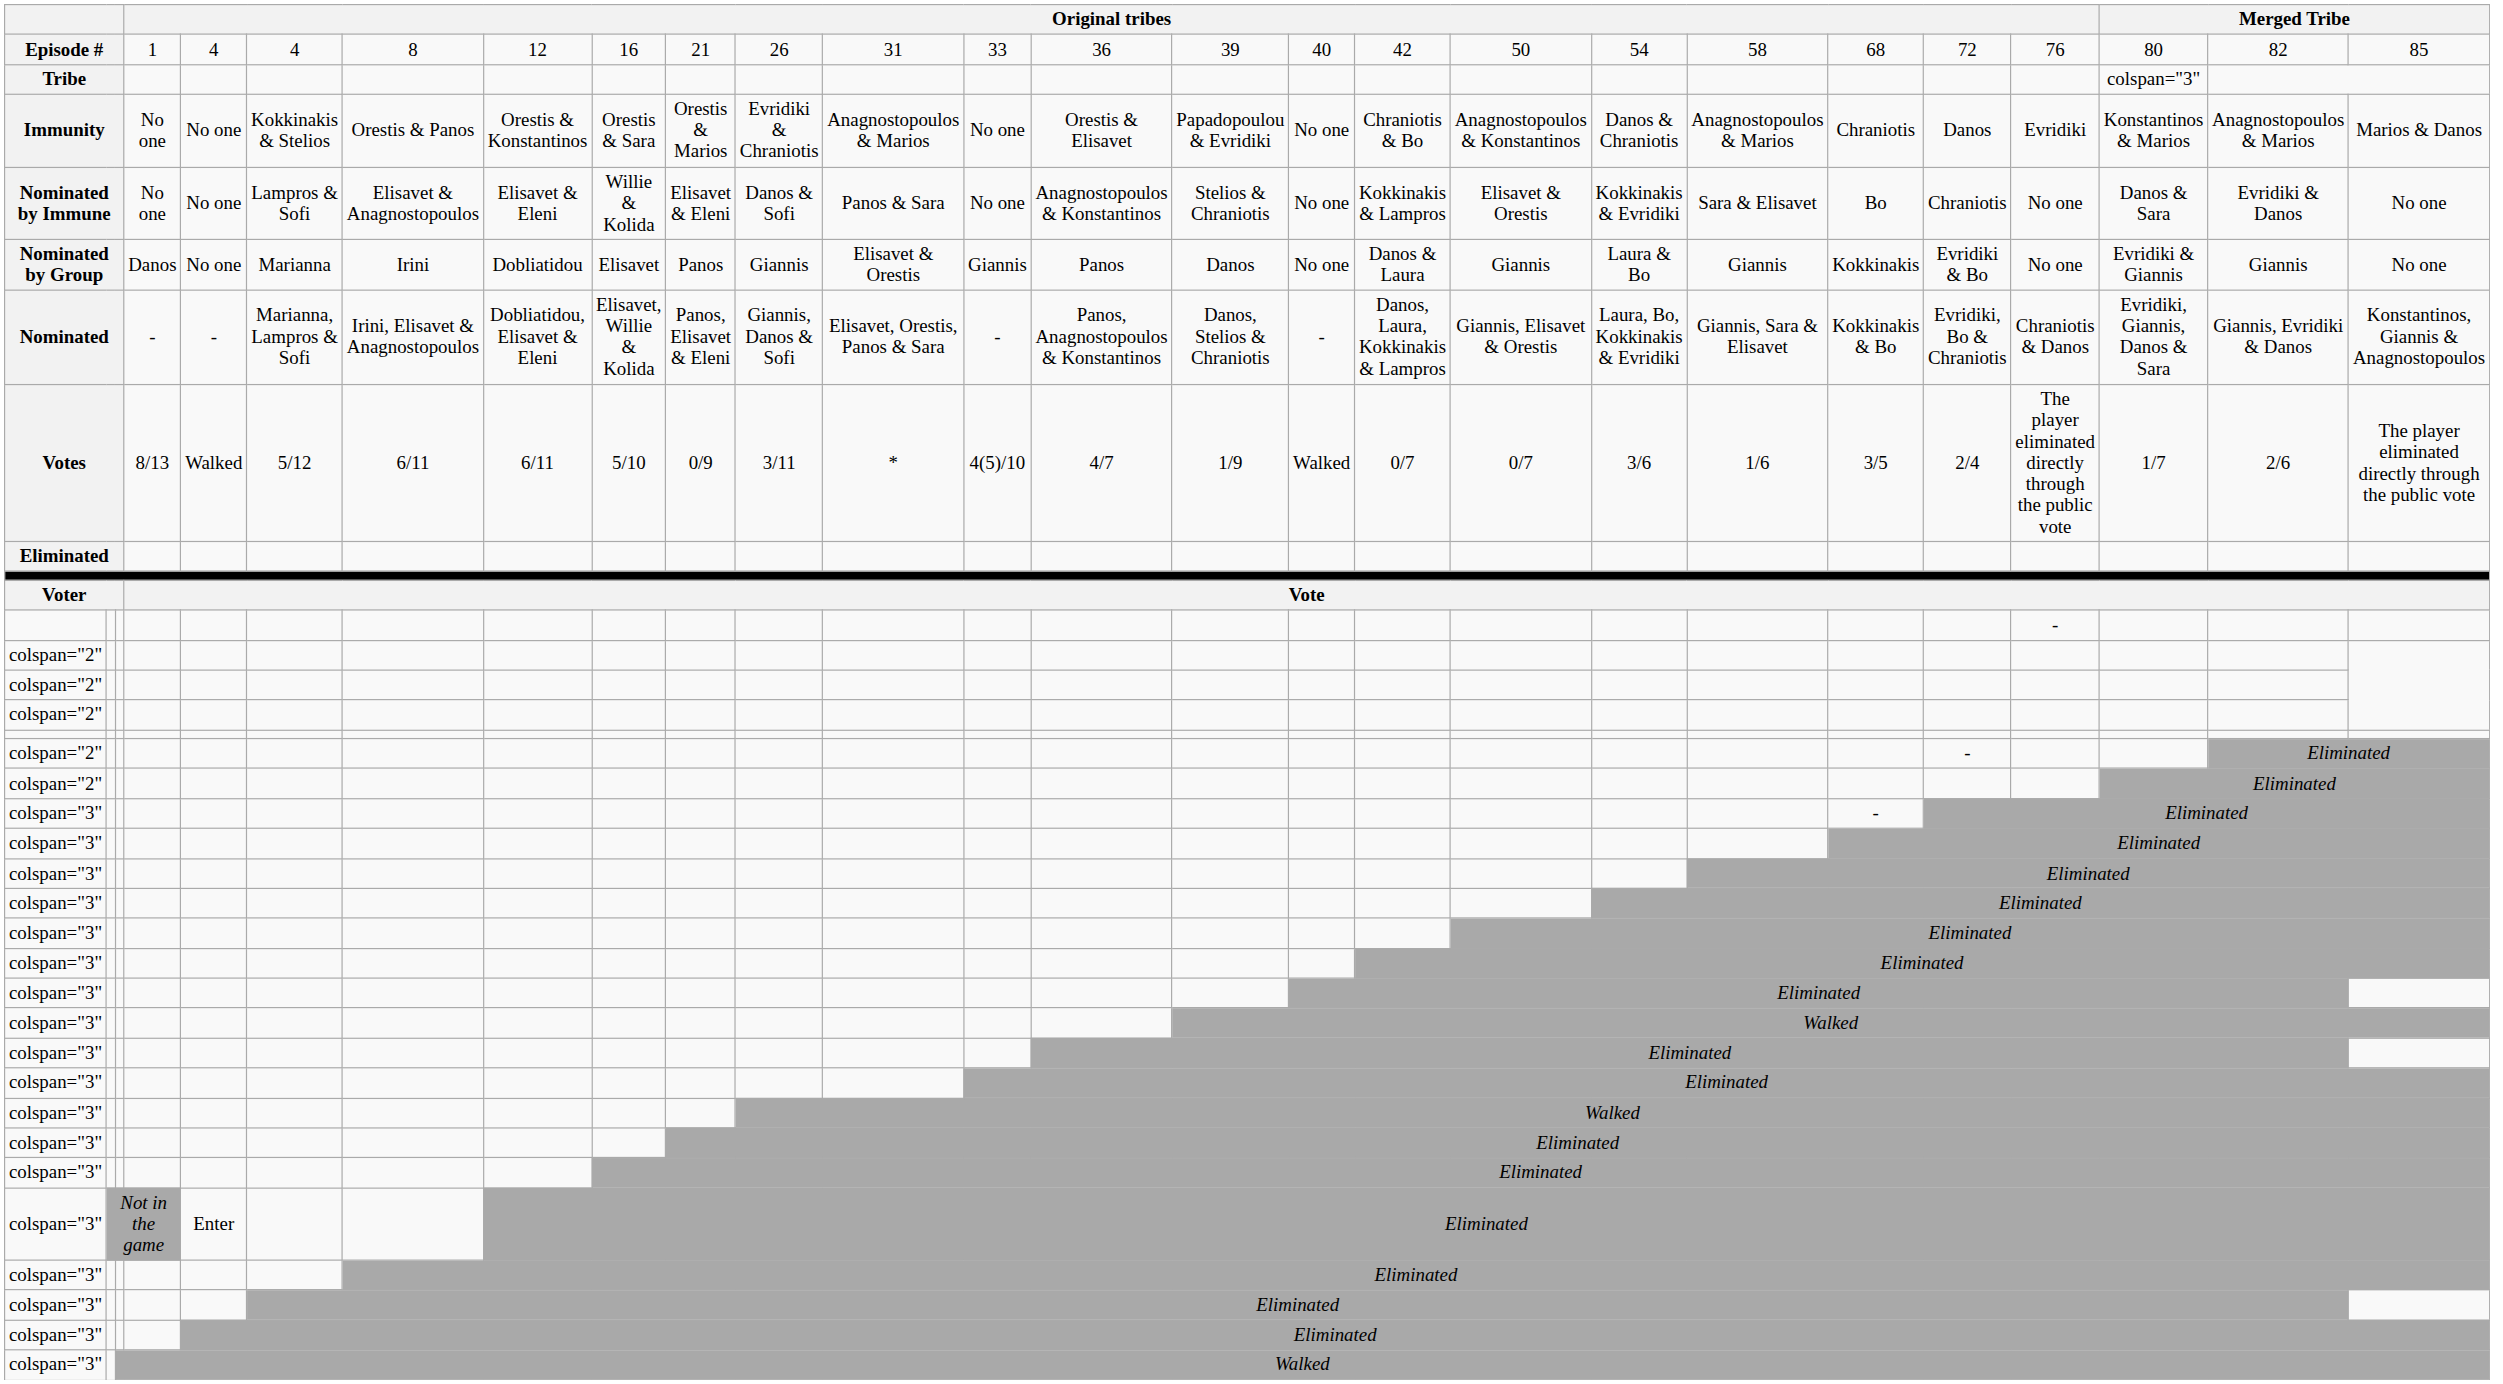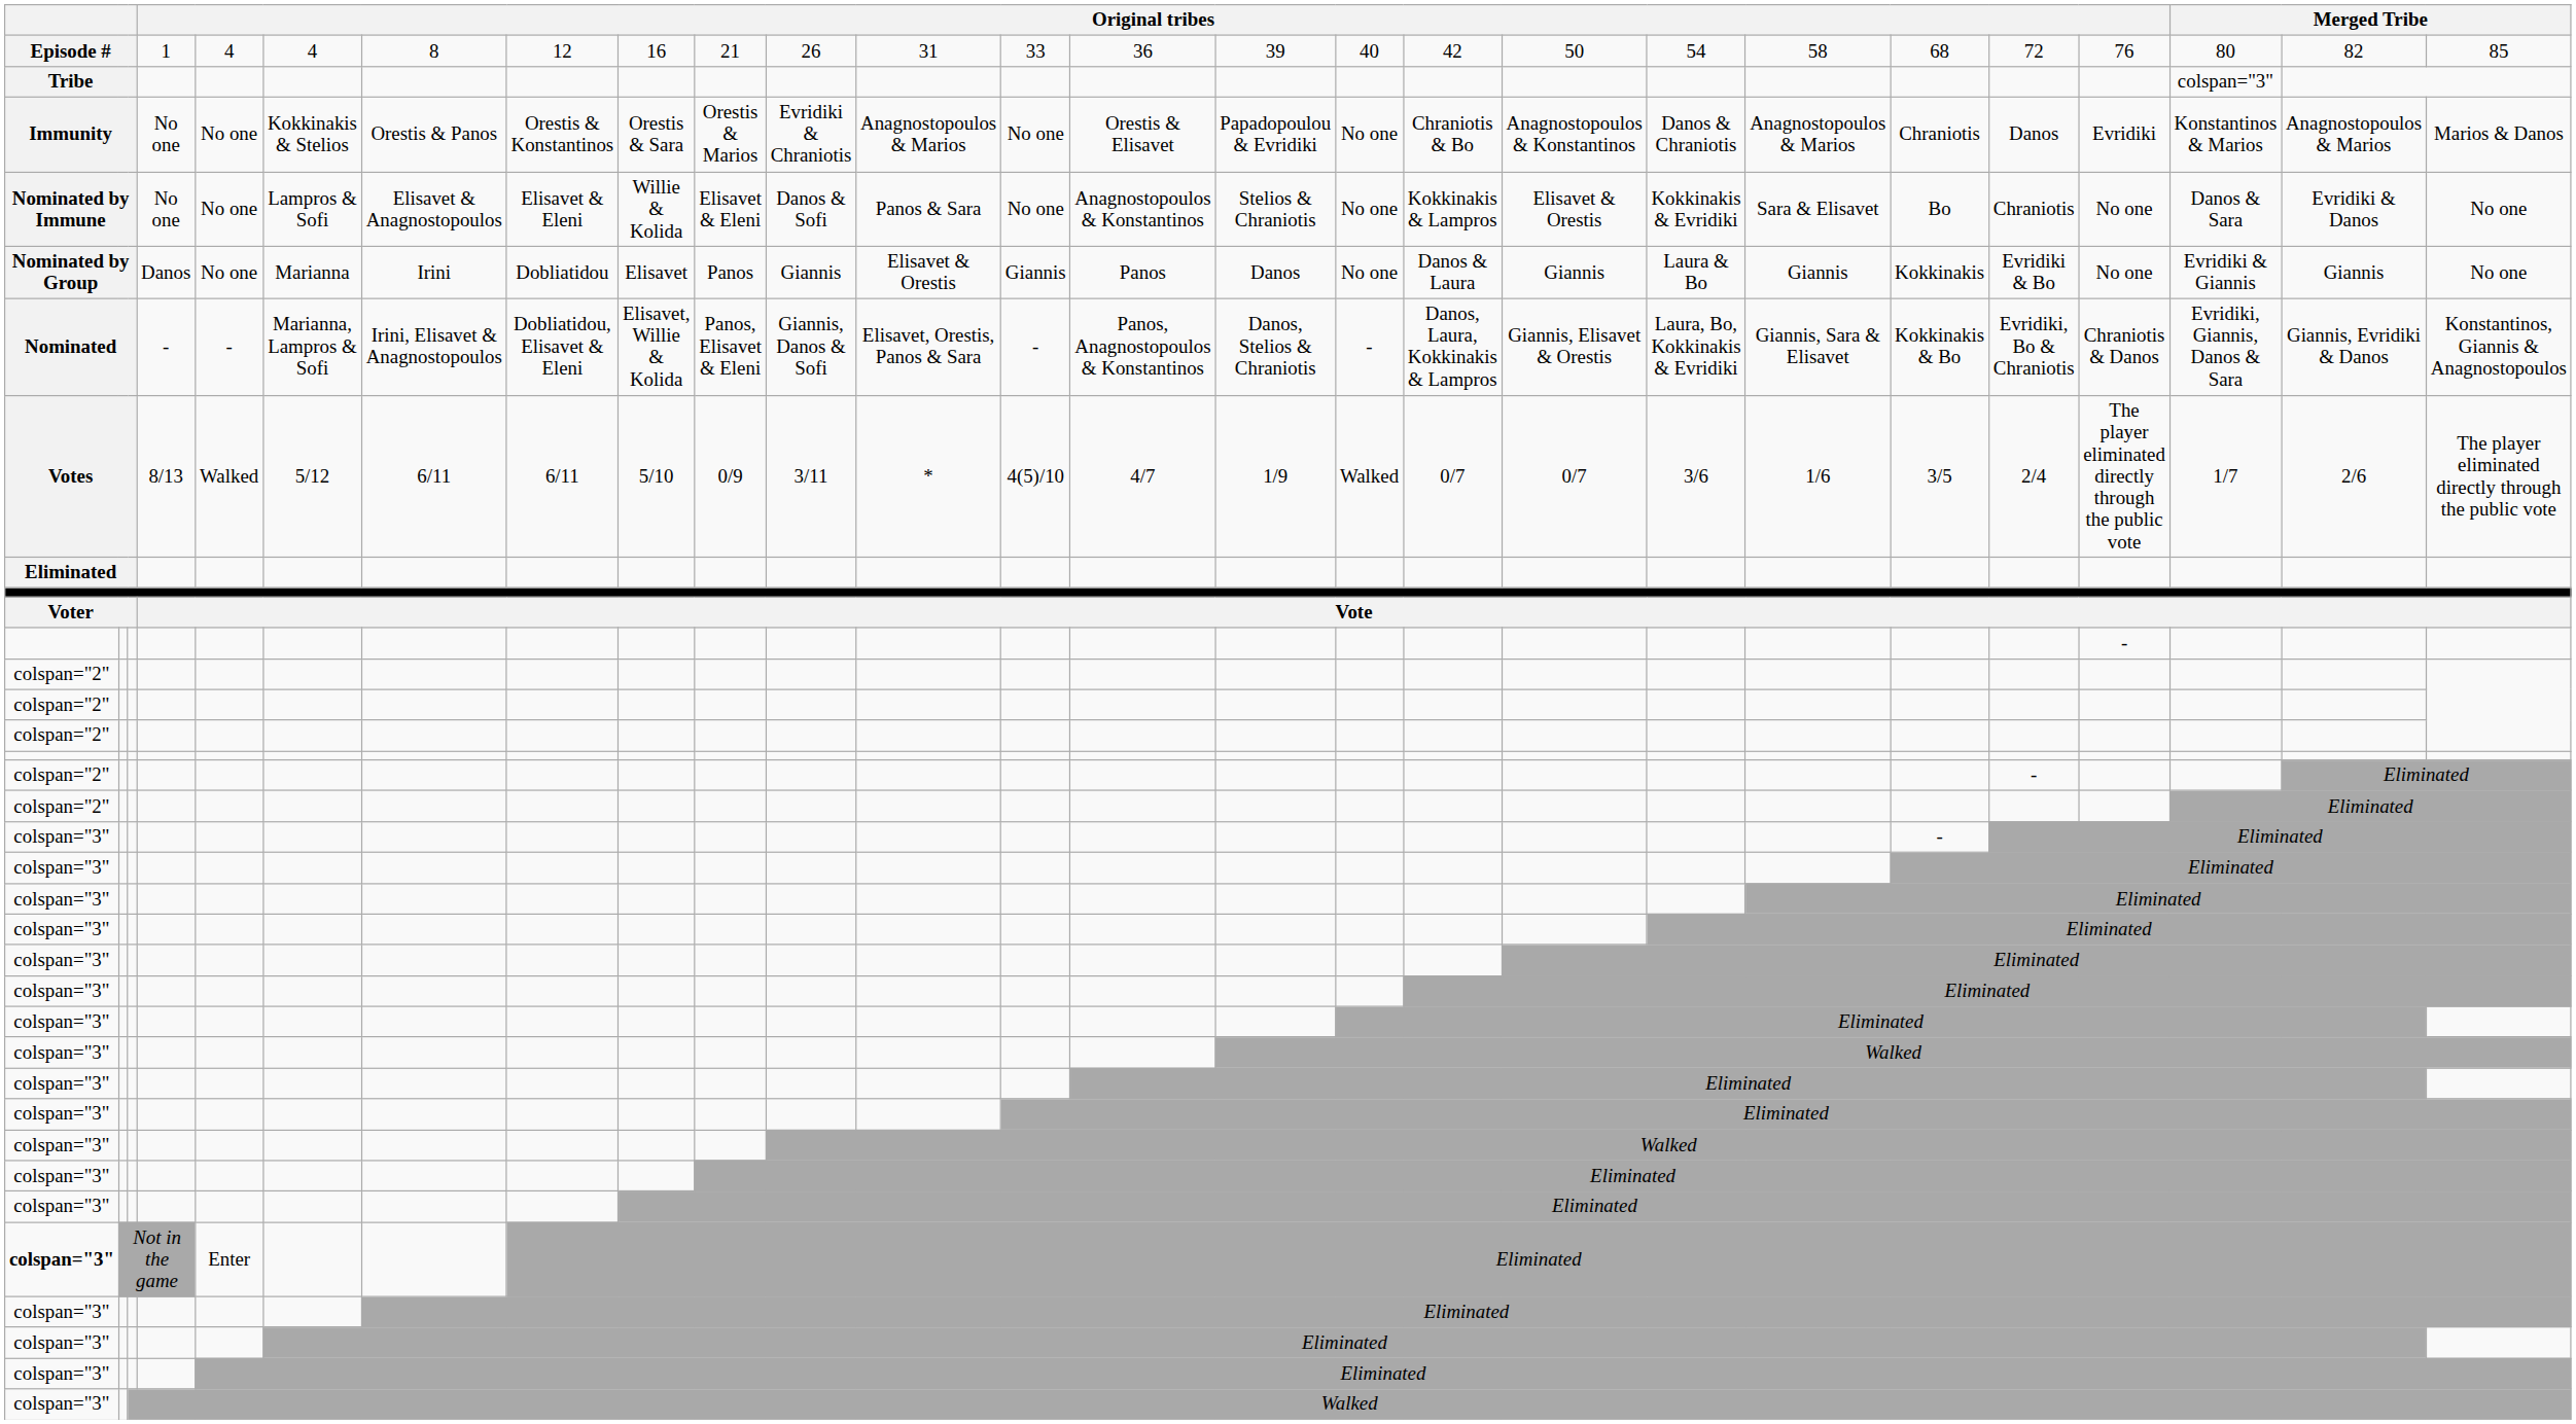colspan="3" / Not in the game | column 1: normal -> bold
